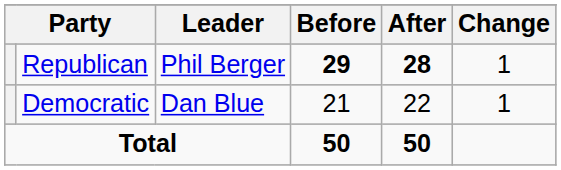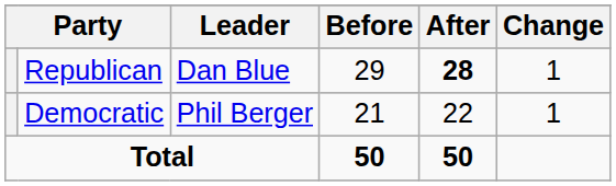Republican | Leader: Phil Berger -> Dan Blue
Republican | Before: bold -> normal
Democratic | Leader: Dan Blue -> Phil Berger
